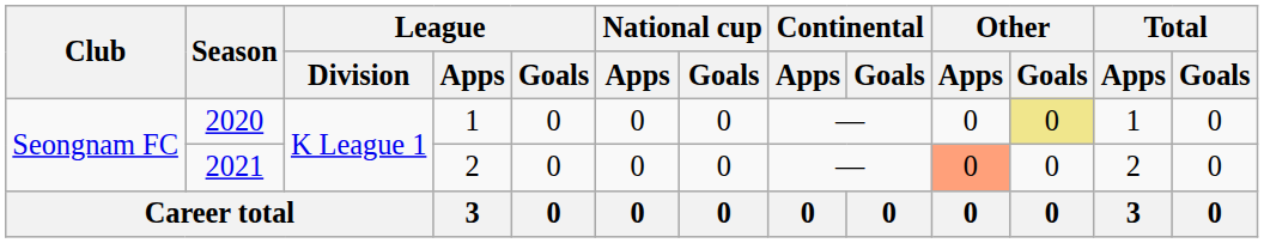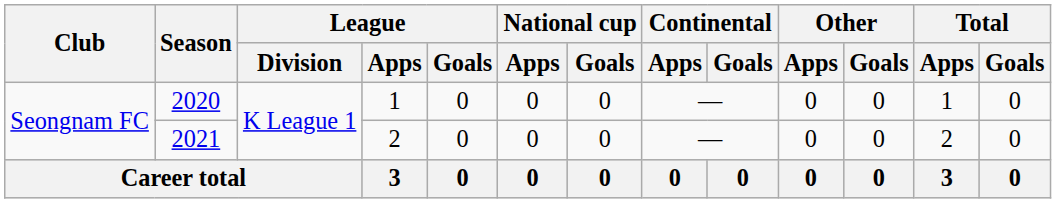2020 | Other / Goals: khaki background -> no background
2021 | Other / Apps: lightsalmon background -> no background
